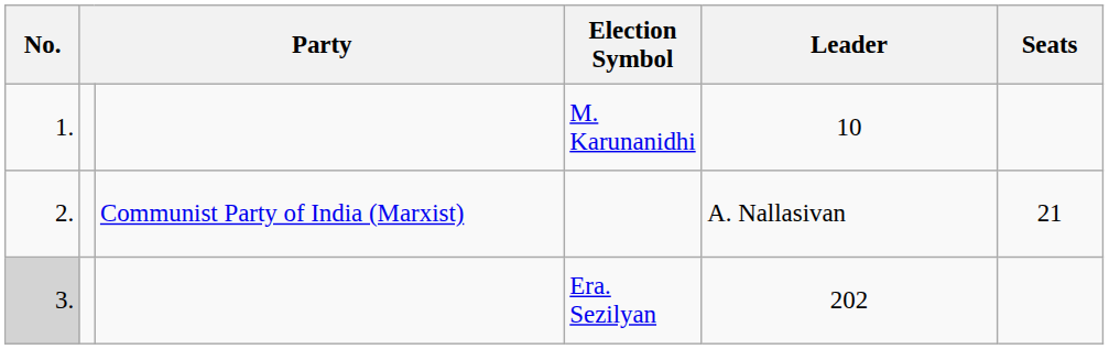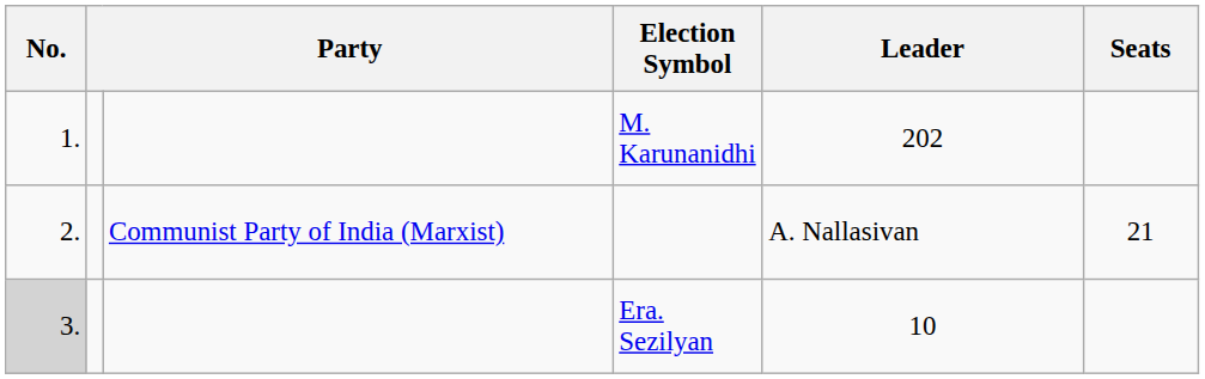M. Karunanidhi | Leader: 10 -> 202
Era. Sezilyan | Leader: 202 -> 10
